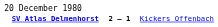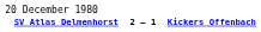SV Atlas Delmenhorst | column 3: normal -> bold
